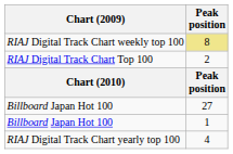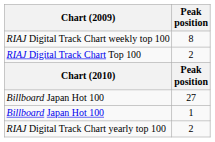row 2 | Peak position: khaki background -> no background
row 7 | Peak position: 4 -> 2
